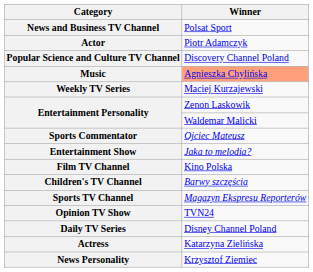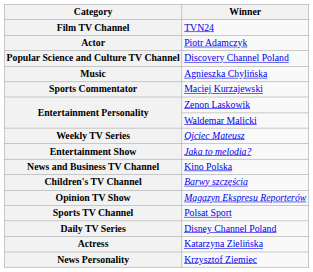row 2 | Category: News and Business TV Channel -> Film TV Channel
row 2 | Winner: Polsat Sport -> TVN24
row 5 | Winner: lightsalmon background -> no background
row 6 | Category: Weekly TV Series -> Sports Commentator
row 9 | Category: Sports Commentator -> Weekly TV Series
row 11 | Category: Film TV Channel -> News and Business TV Channel
row 13 | Category: Sports TV Channel -> Opinion TV Show
row 14 | Category: Opinion TV Show -> Sports TV Channel
row 14 | Winner: TVN24 -> Polsat Sport
